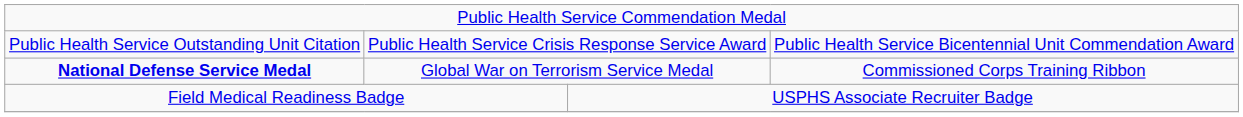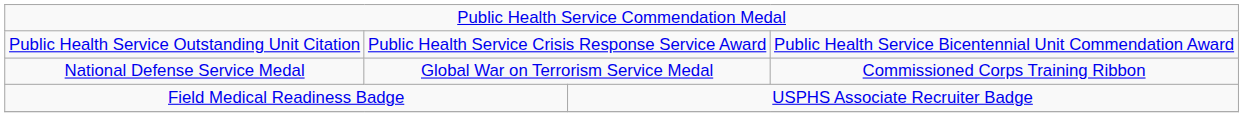National Defense Service Medal | column 1: bold -> normal
